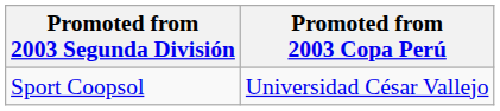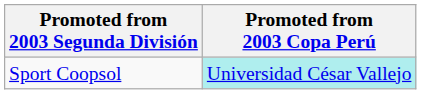Sport Coopsol | Promoted from 2003 Copa Perú: no background -> paleturquoise background
